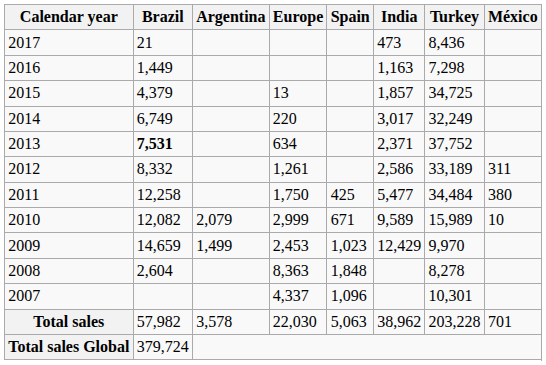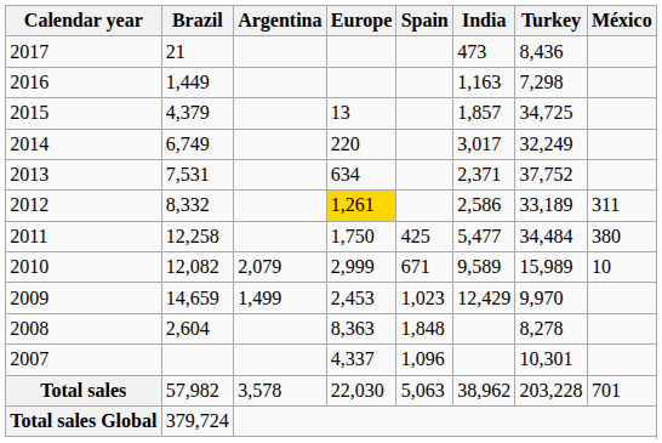2013 | Brazil: bold -> normal
2012 | Europe: no background -> gold background
